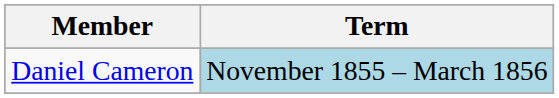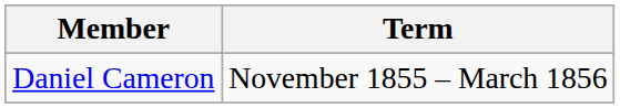Daniel Cameron | Term: lightblue background -> no background
